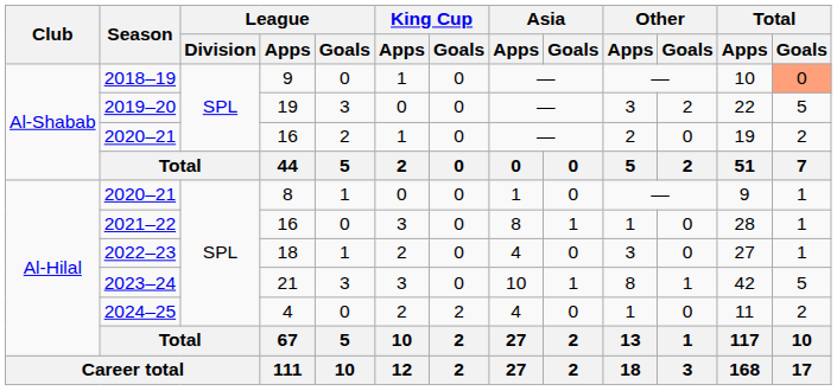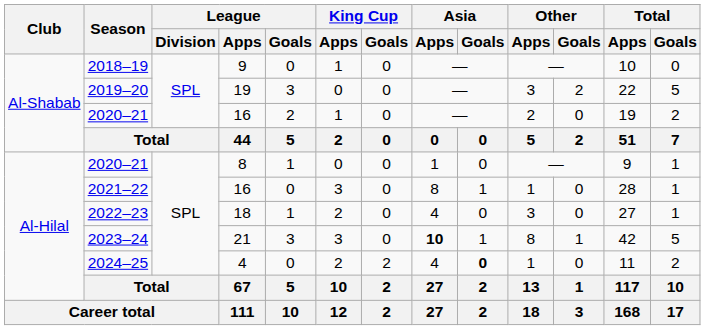2018–19 | Total / Goals: lightsalmon background -> no background
2023–24 | Asia / Apps: normal -> bold
2024–25 | Asia / Goals: normal -> bold
